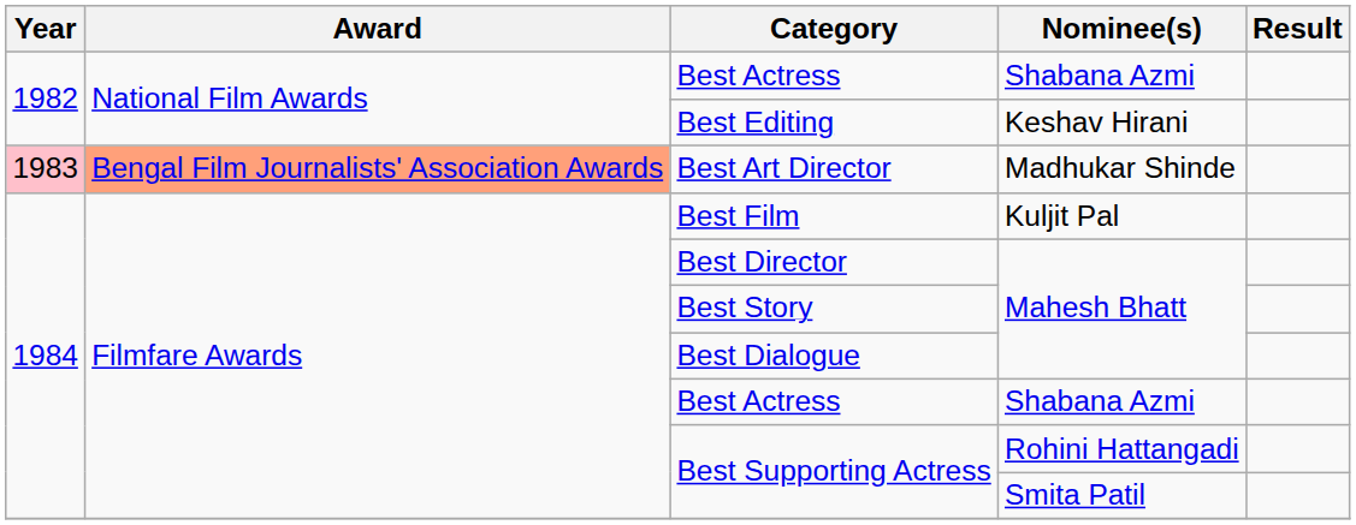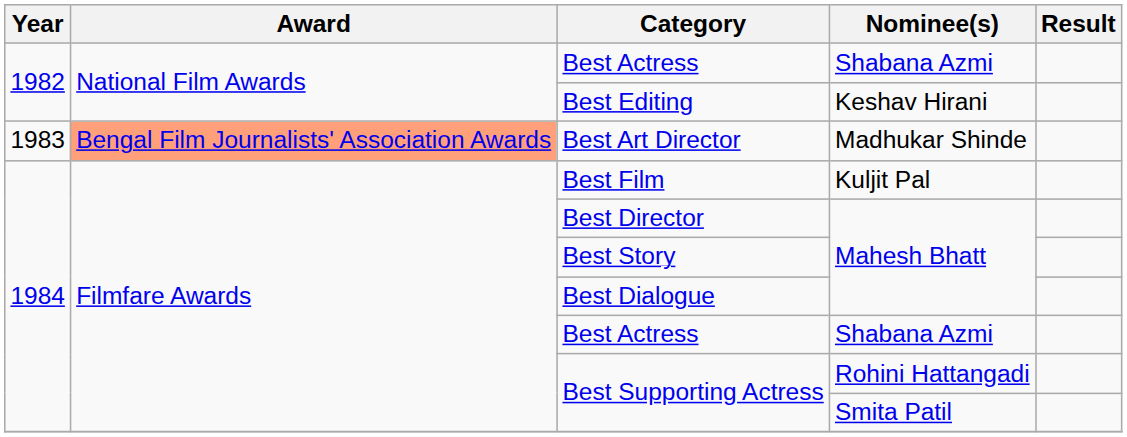Best Art Director | Year: pink background -> no background
